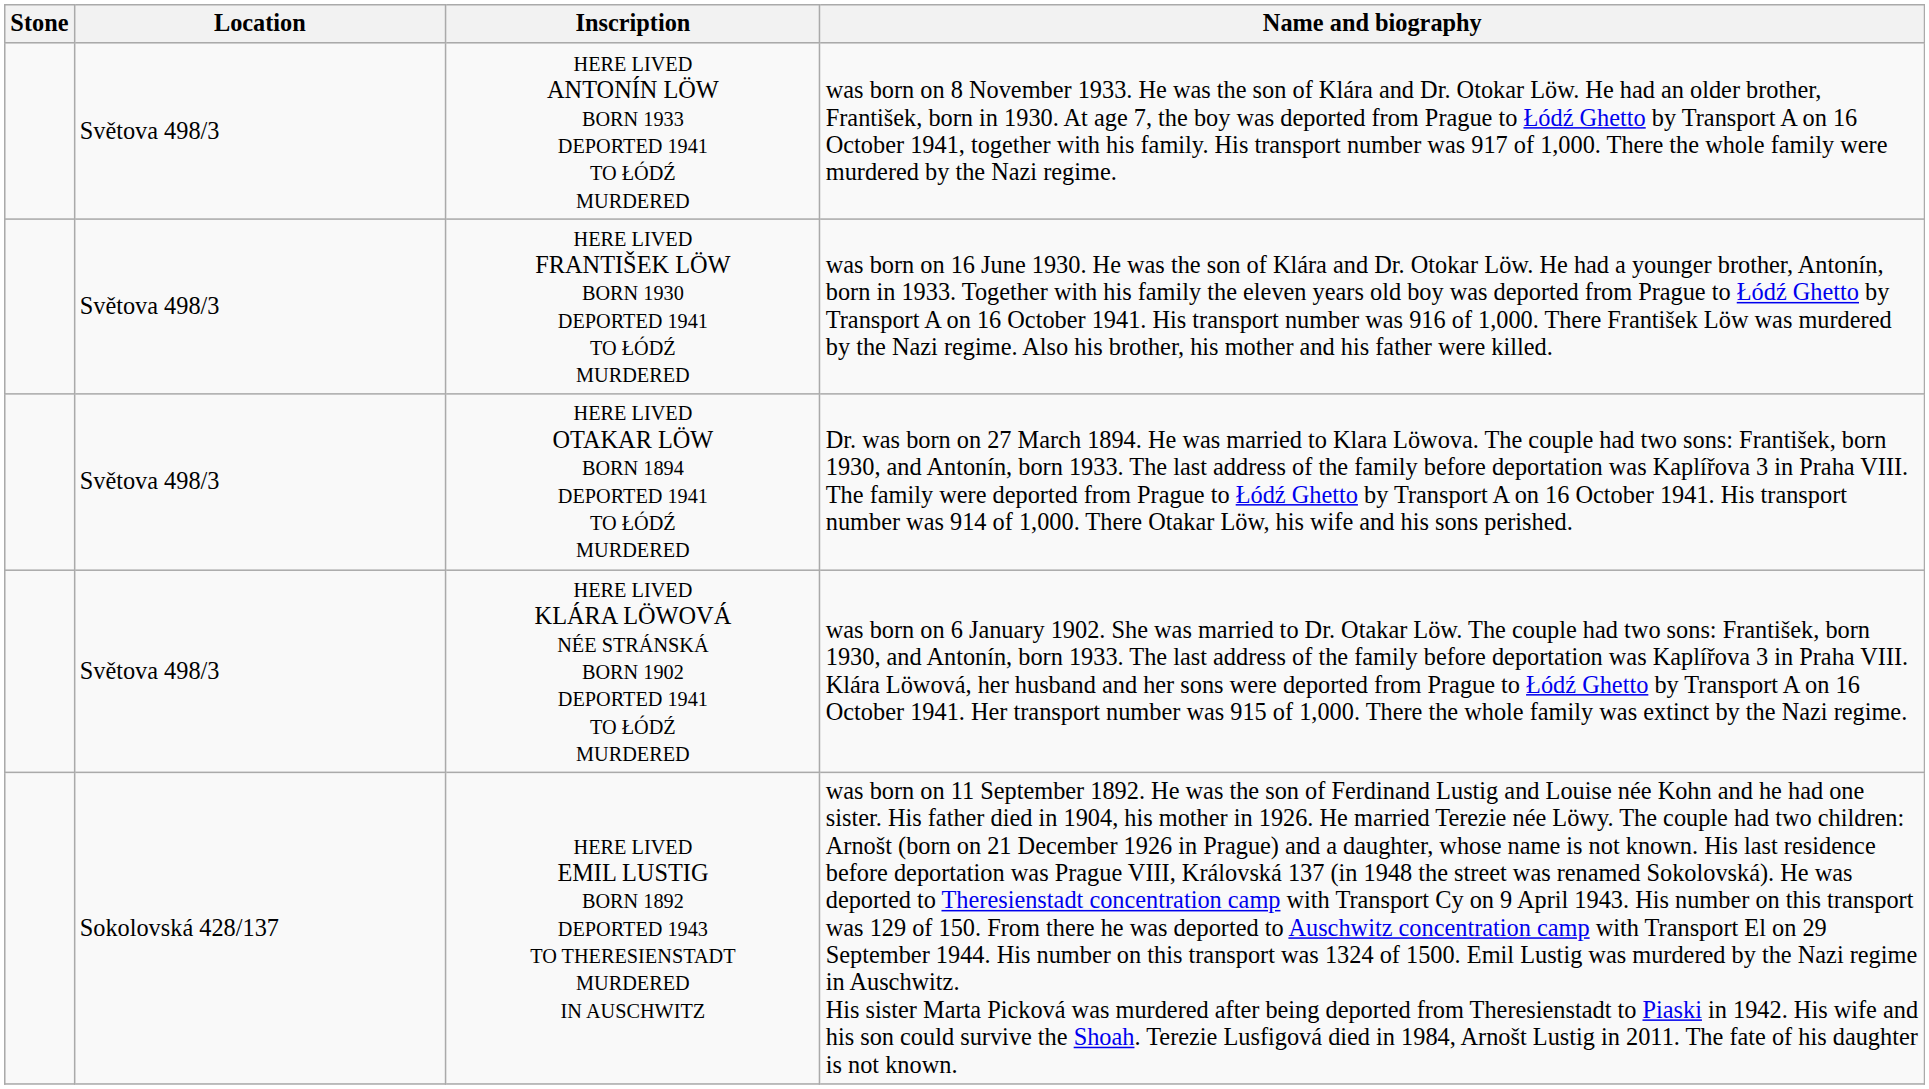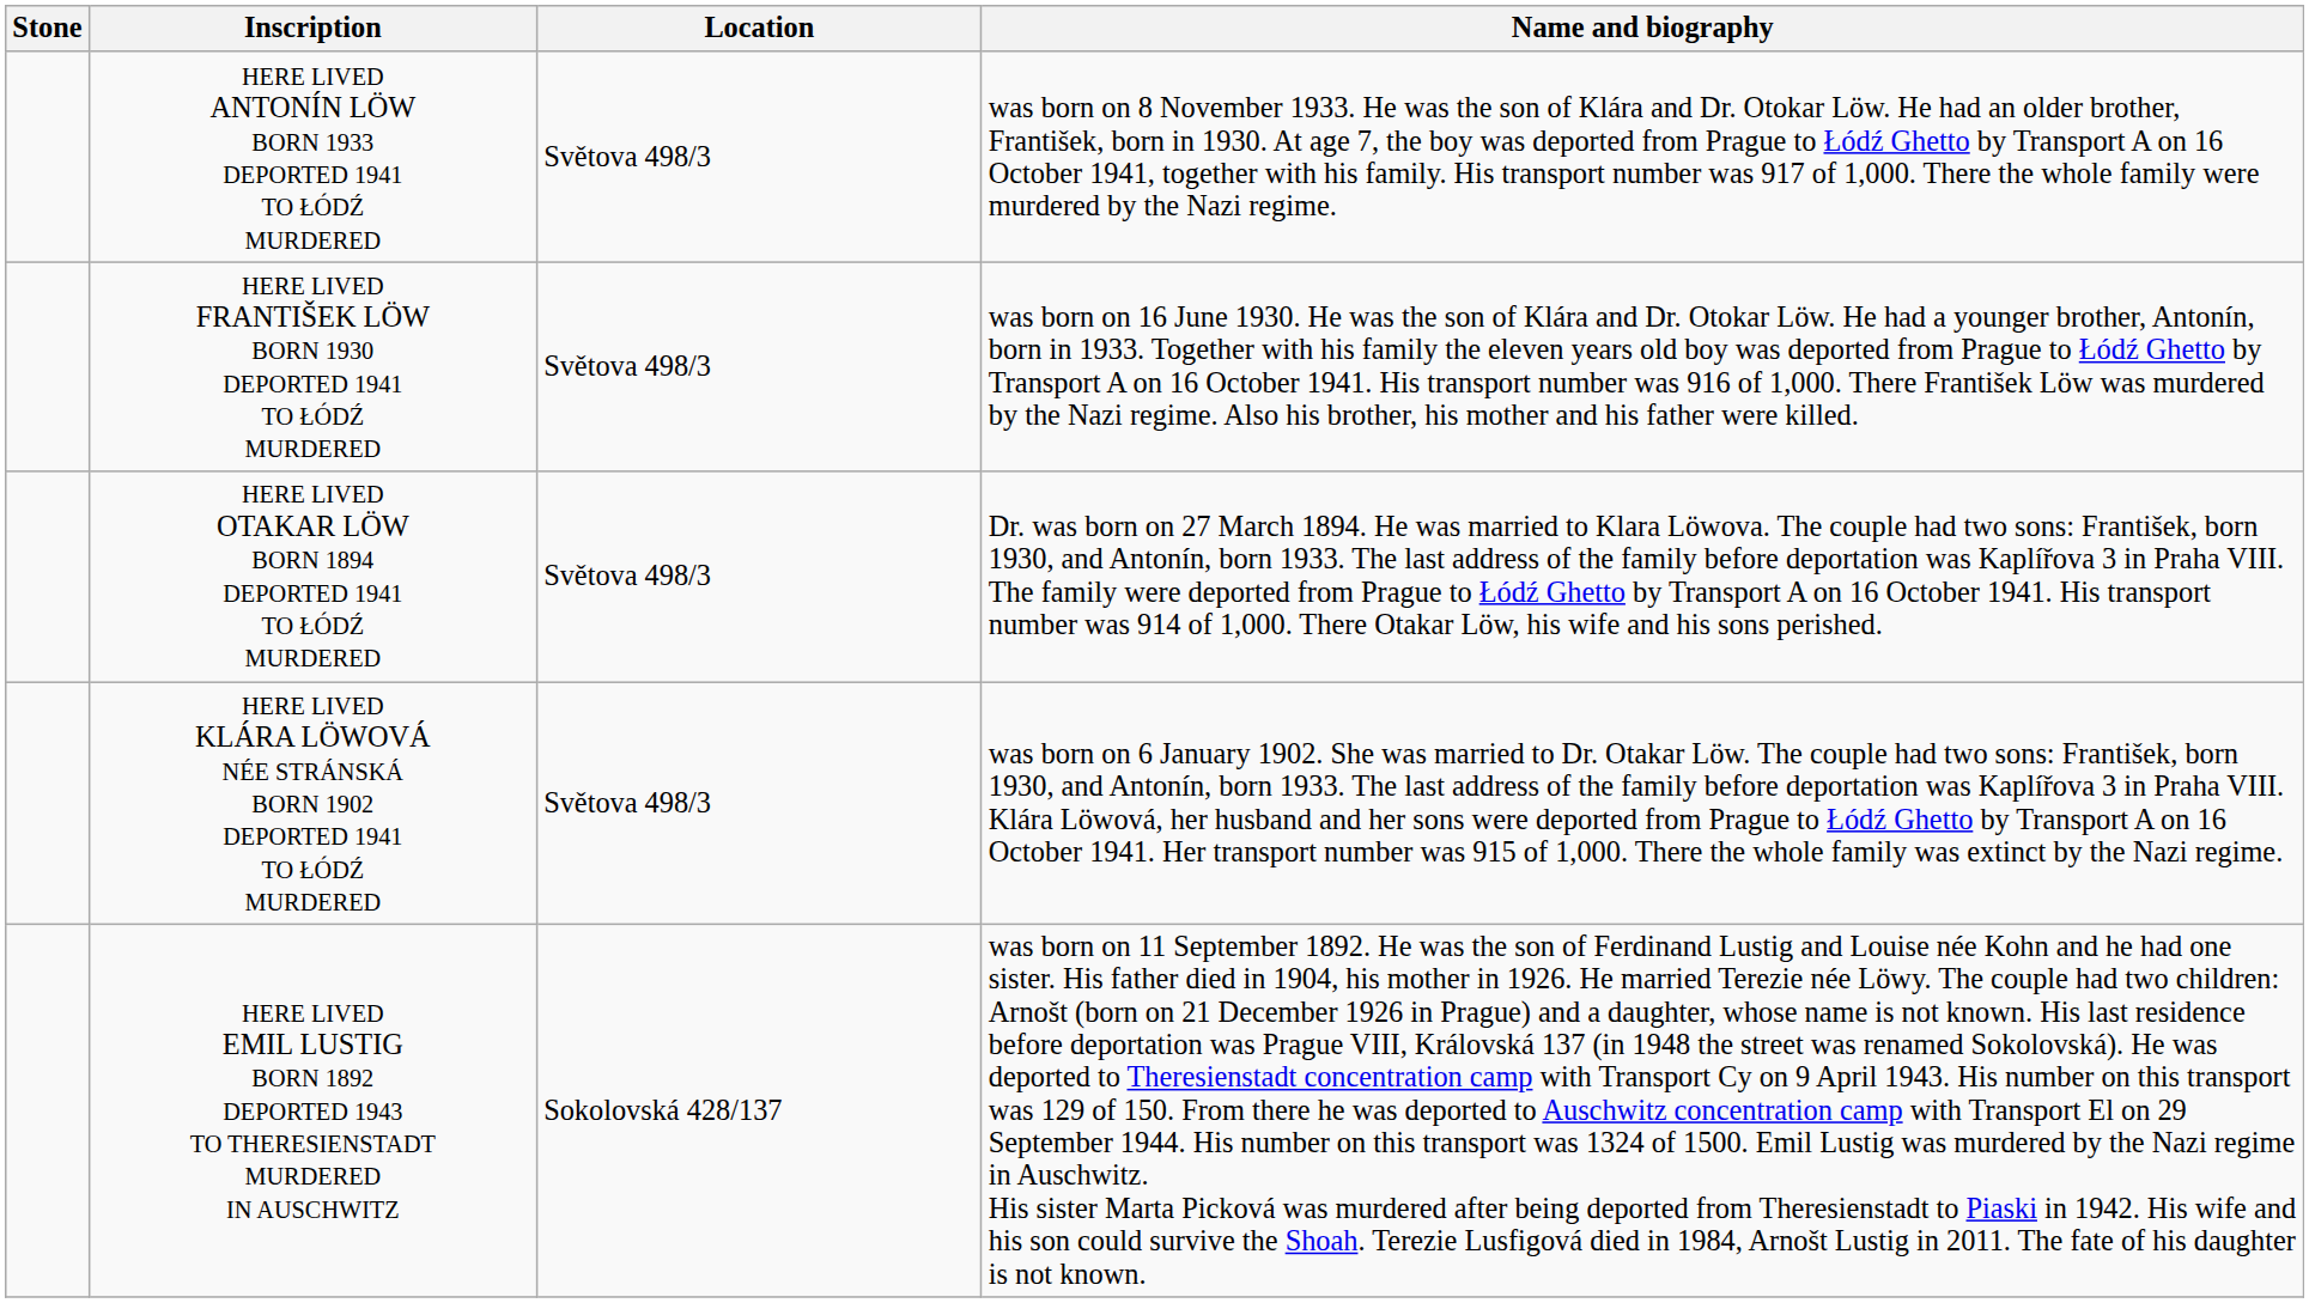columns swapped: Inscription <-> Location
